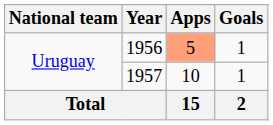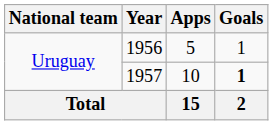1956 | Apps: lightsalmon background -> no background
1957 | Goals: normal -> bold
